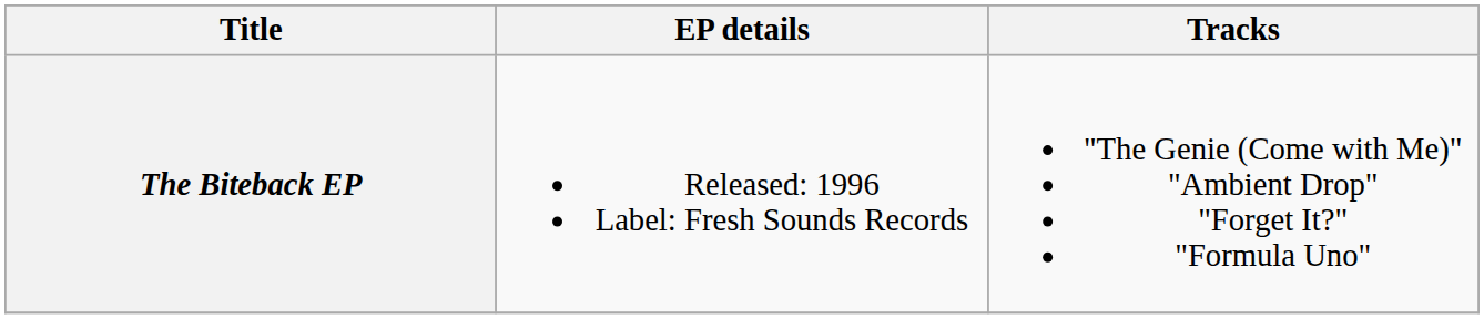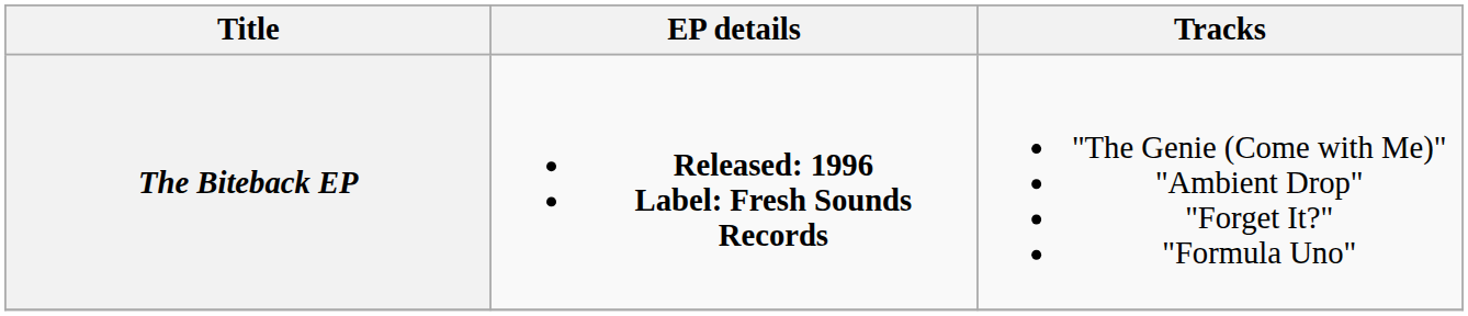The Biteback EP | EP details: normal -> bold
